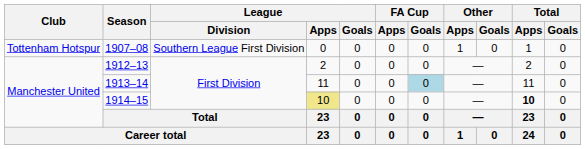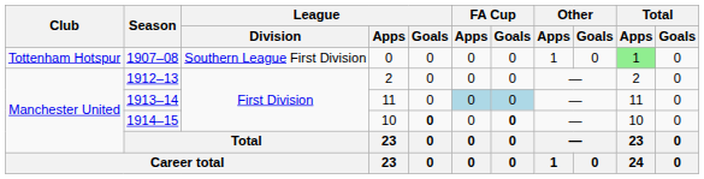1907–08 | Total / Apps: no background -> lightgreen background
1913–14 | FA Cup / Apps: no background -> lightblue background
1914–15 | League / Apps: khaki background -> no background
1914–15 | League / Goals: normal -> bold
1914–15 | FA Cup / Goals: normal -> bold
1914–15 | Total / Apps: bold -> normal
